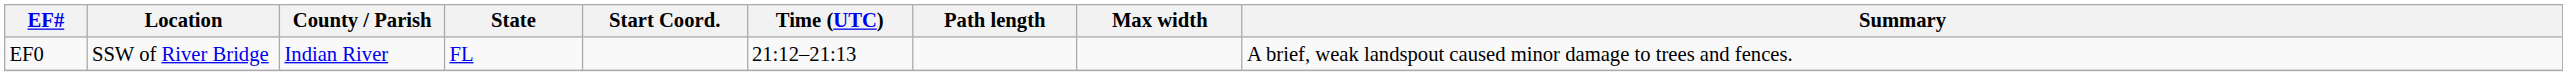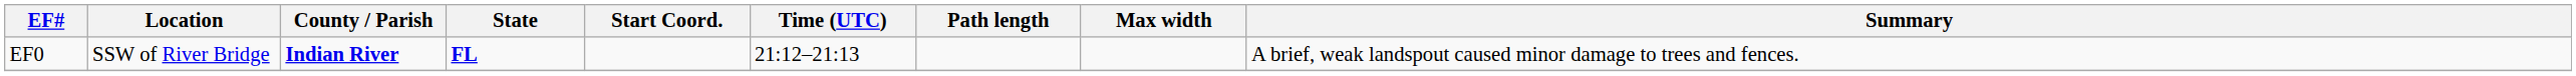EF0 | County / Parish: normal -> bold
EF0 | State: normal -> bold
